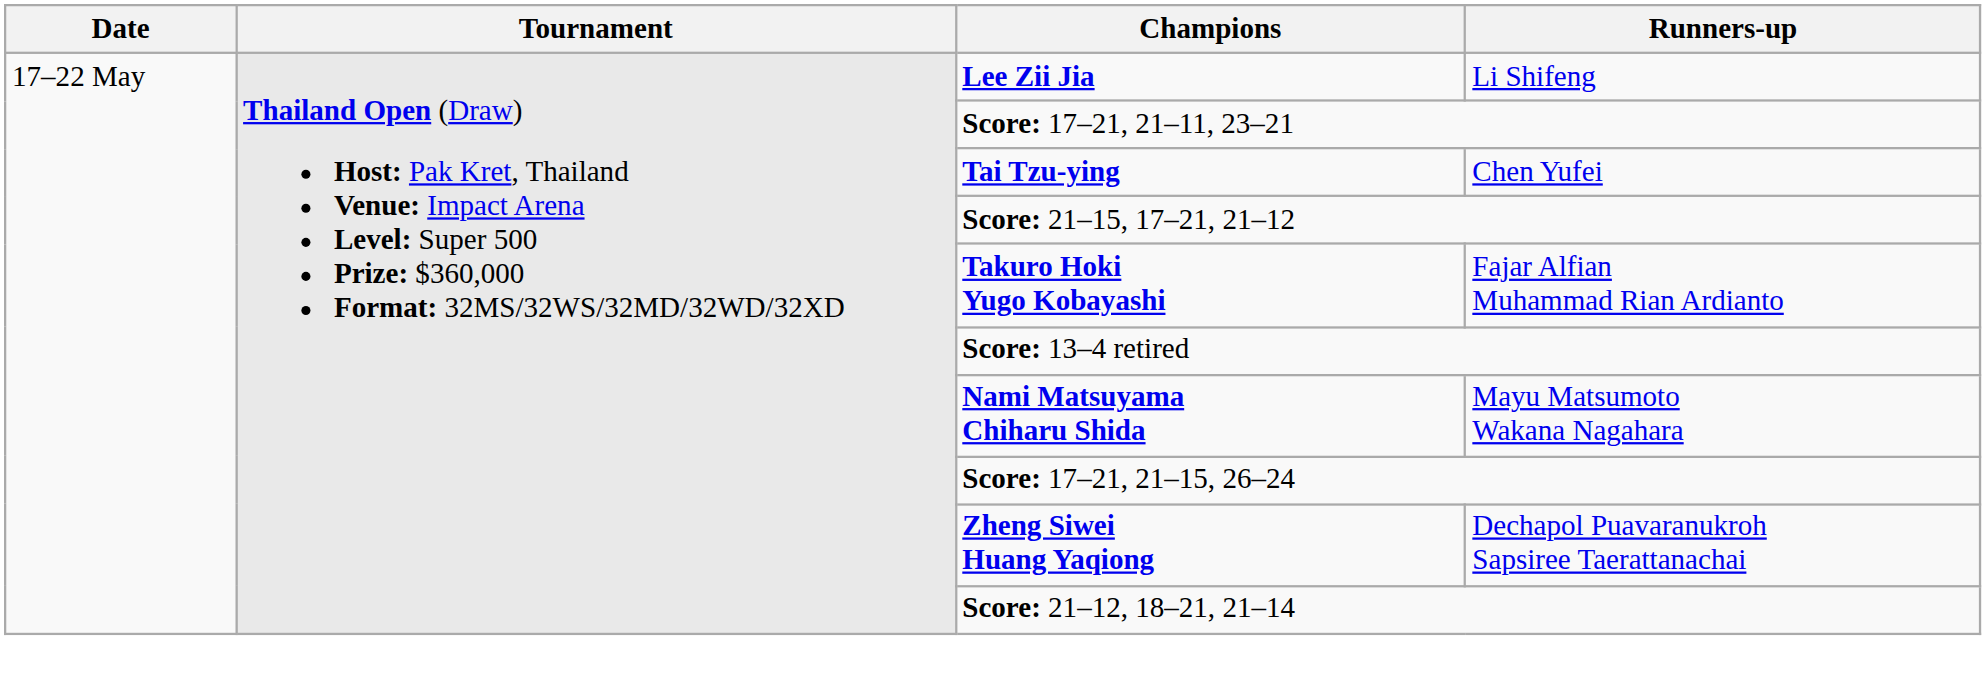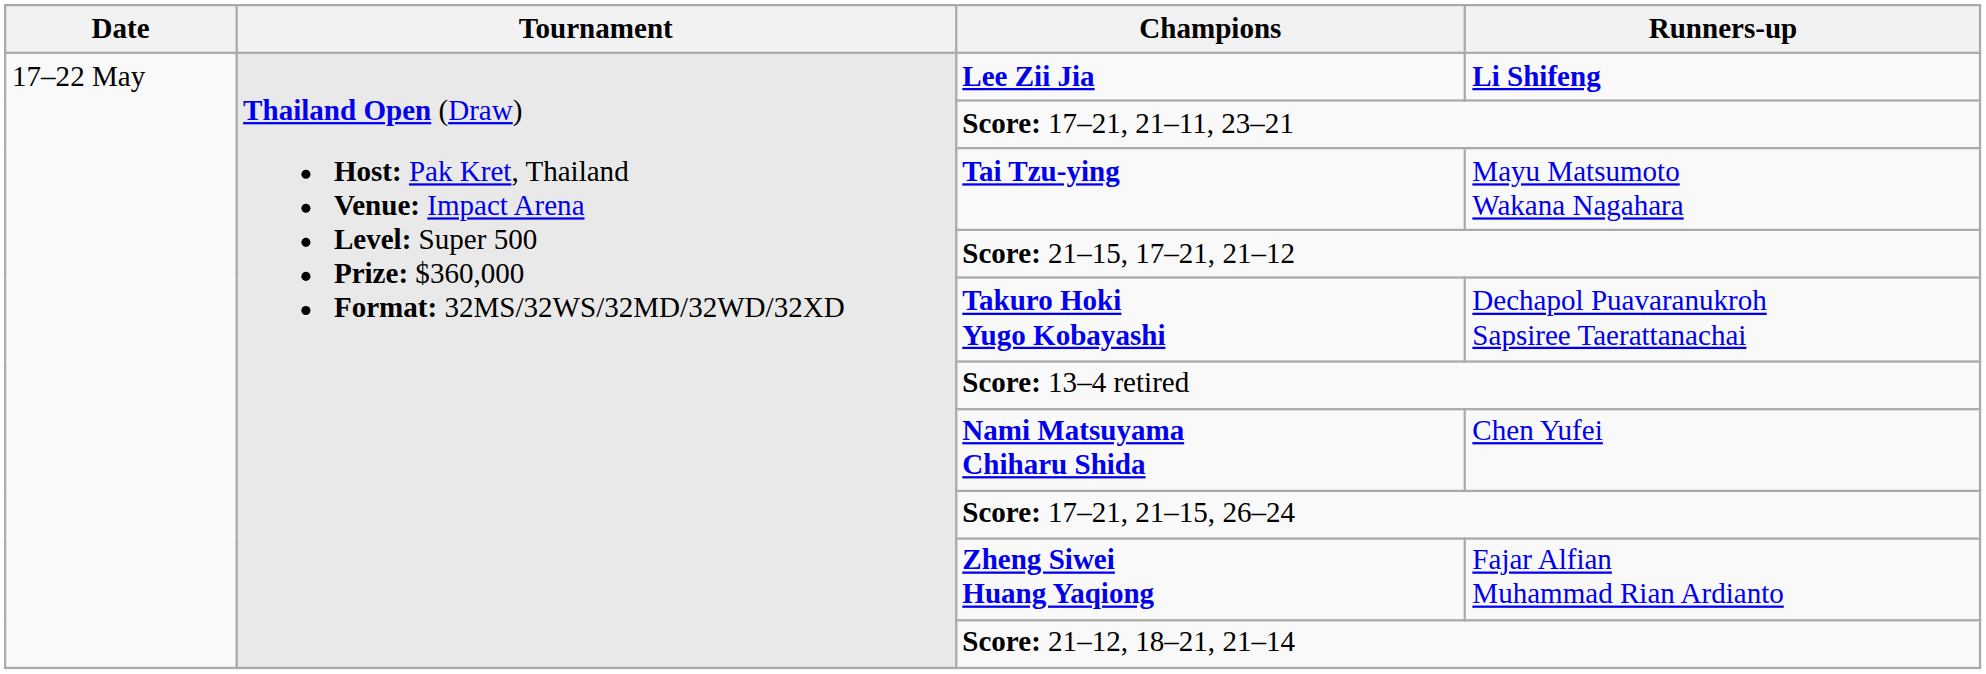Lee Zii Jia | Runners-up: normal -> bold
Tai Tzu-ying | Runners-up: Chen Yufei -> Mayu Matsumoto Wakana Nagahara
Takuro Hoki Yugo Kobayashi | Runners-up: Fajar Alfian Muhammad Rian Ardianto -> Dechapol Puavaranukroh Sapsiree Taerattanachai
Nami Matsuyama Chiharu Shida | Runners-up: Mayu Matsumoto Wakana Nagahara -> Chen Yufei
Zheng Siwei Huang Yaqiong | Runners-up: Dechapol Puavaranukroh Sapsiree Taerattanachai -> Fajar Alfian Muhammad Rian Ardianto
